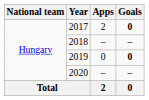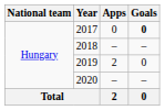2017 | Apps: 2 -> 0
2019 | Apps: 0 -> 2
2019 | Goals: bold -> normal
